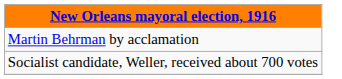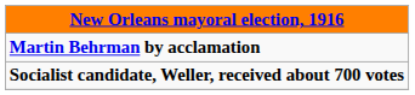Martin Behrman by acclamation | column 1: normal -> bold
Socialist candidate, Weller, received about 700 votes | column 1: normal -> bold
